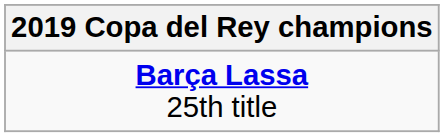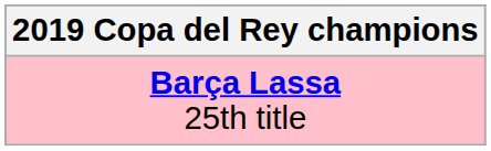row 2 | column 1: no background -> pink background
